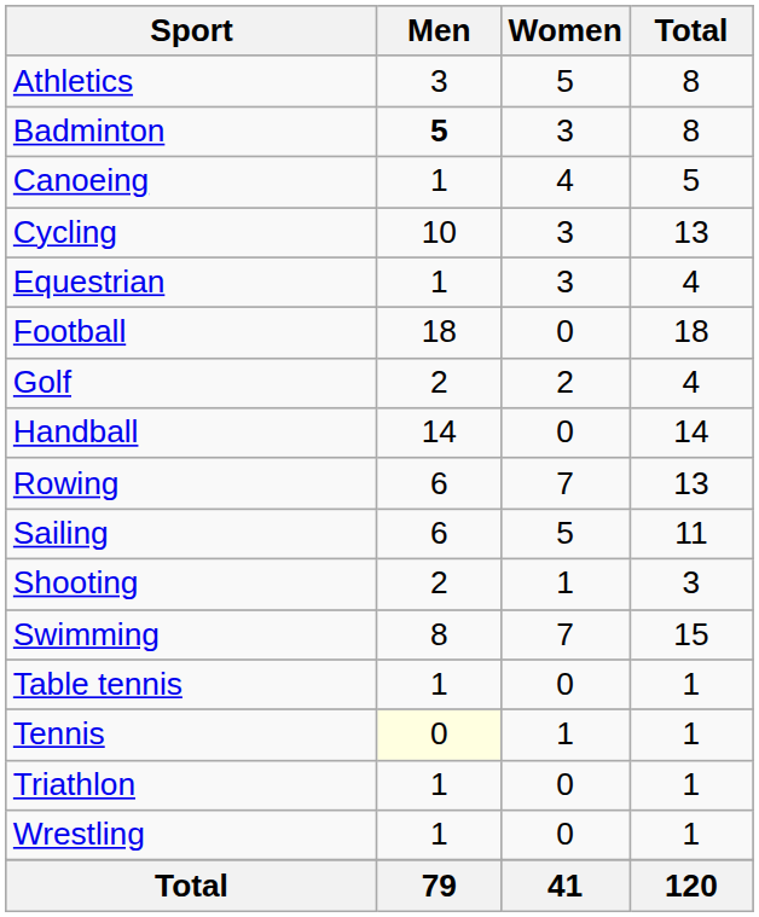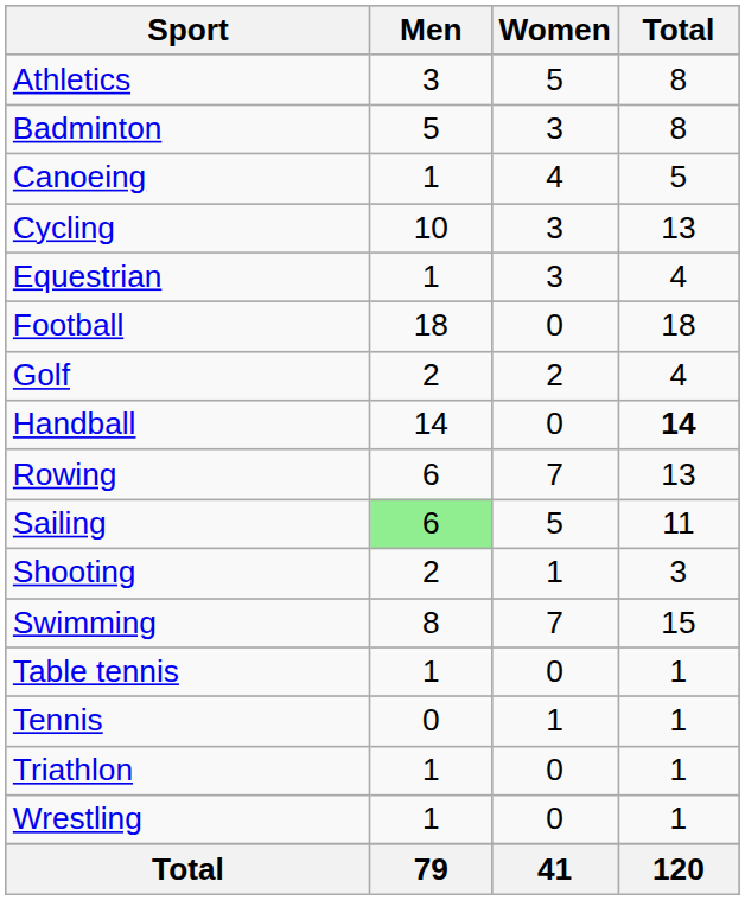Badminton | Men: bold -> normal
Handball | Total: normal -> bold
Sailing | Men: no background -> lightgreen background
Tennis | Men: lightyellow background -> no background
